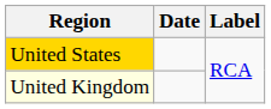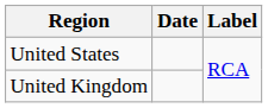United States | Region: gold background -> no background
United Kingdom | Region: lightyellow background -> no background
